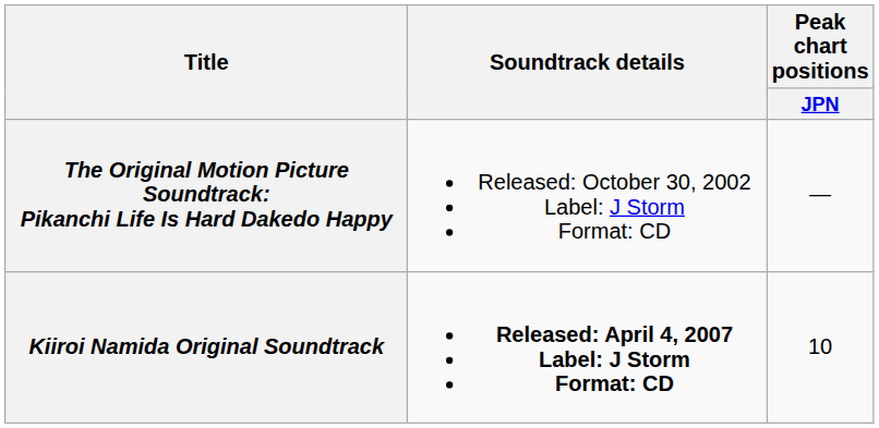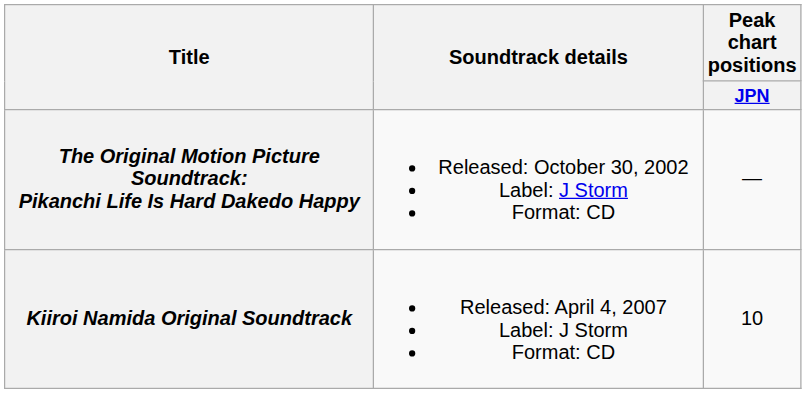Kiiroi Namida Original Soundtrack | Soundtrack details: bold -> normal
